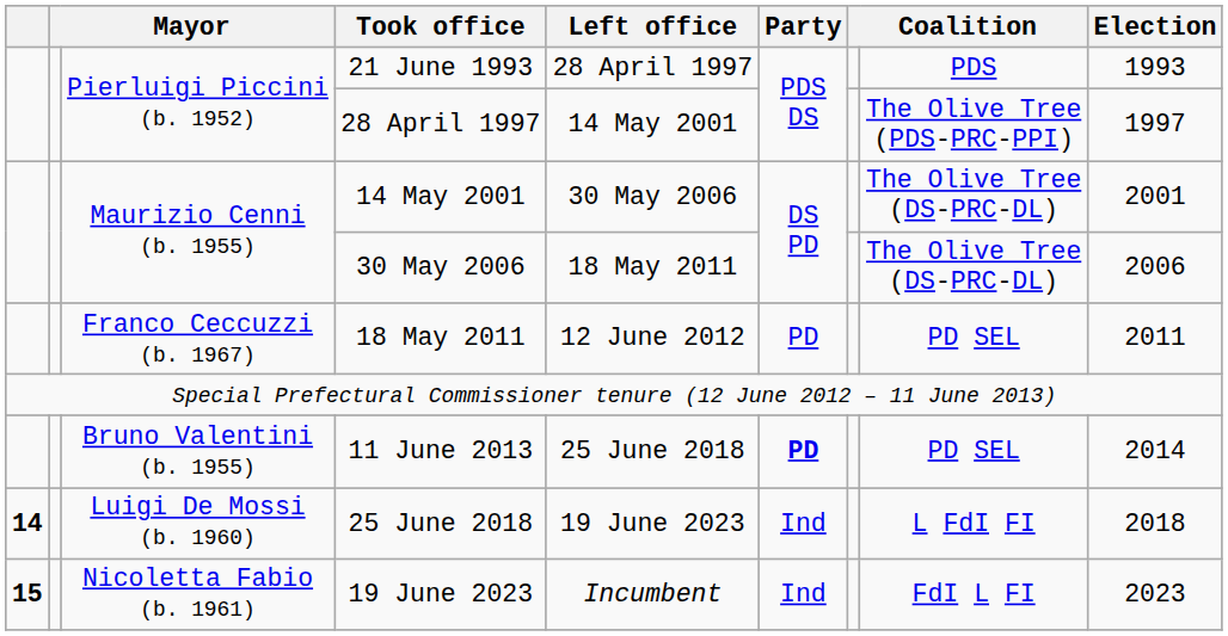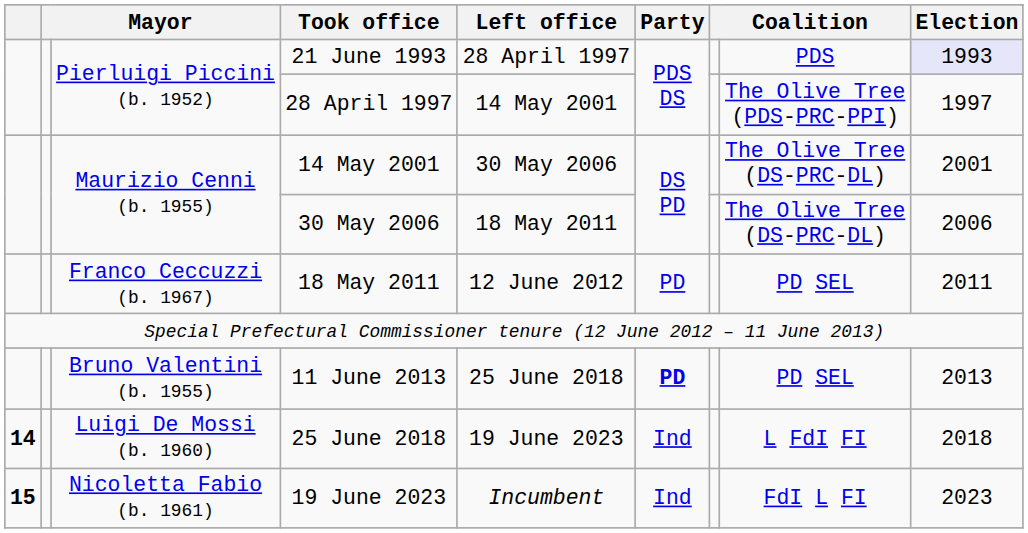21 June 1993 | Election: no background -> lavender background
11 June 2013 | Election: 2014 -> 2013
